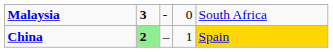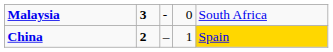China | column 2: lightgreen background -> no background
